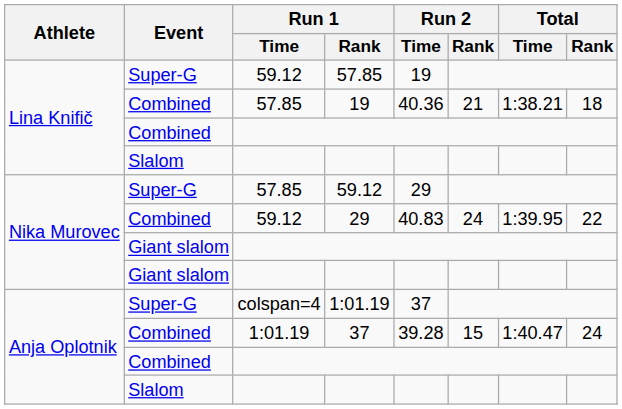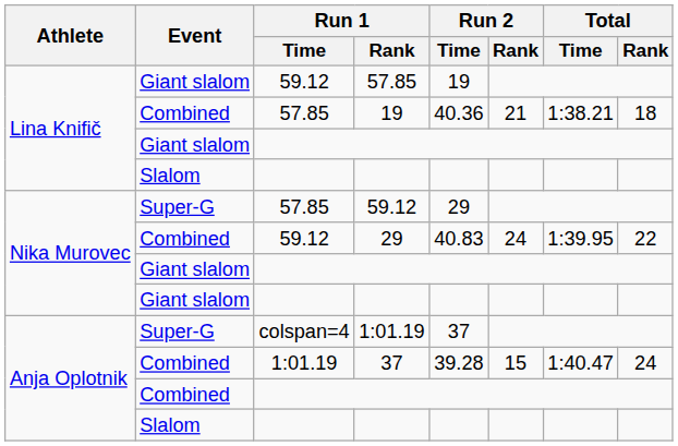row 3 | Event: Super-G -> Giant slalom
row 5 | Event: Combined -> Giant slalom
